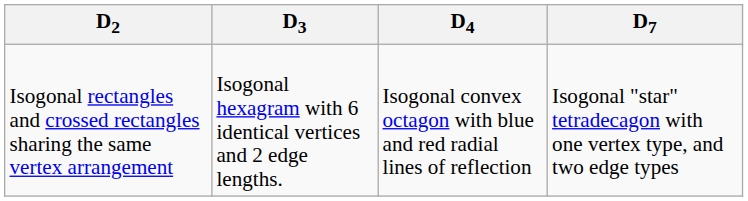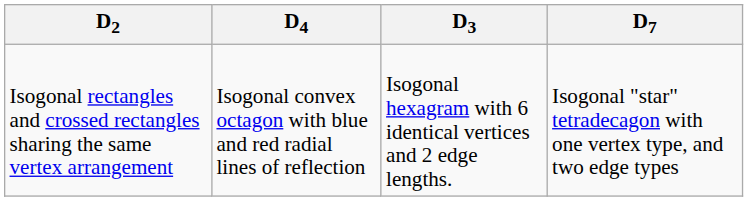columns swapped: D3 <-> D4
